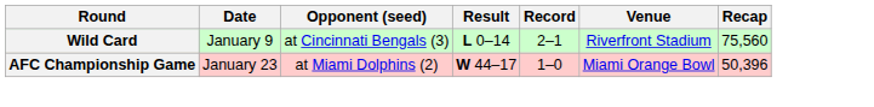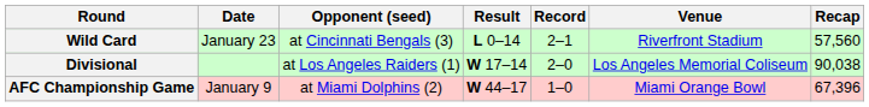Wild Card | Date: January 9 -> January 23
Wild Card | Recap: 75,560 -> 57,560
+ row: Divisional | at Los Angeles Raiders (1) | W 17–14 | 2–0 | Los Angeles Memorial Coliseum | 90,038
AFC Championship Game | Date: January 23 -> January 9
AFC Championship Game | Recap: 50,396 -> 67,396
